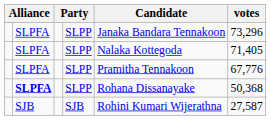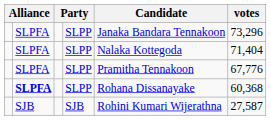row 3 | votes: 71,405 -> 71,404
row 5 | votes: 50,368 -> 60,368
